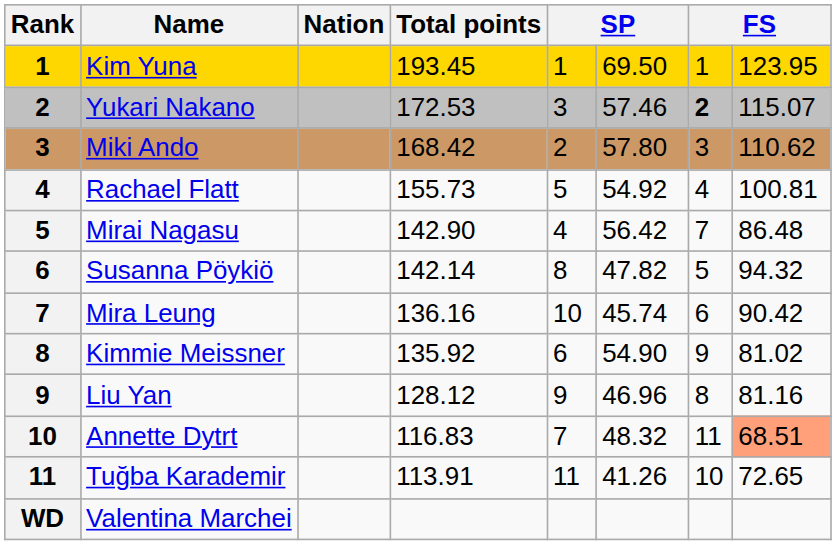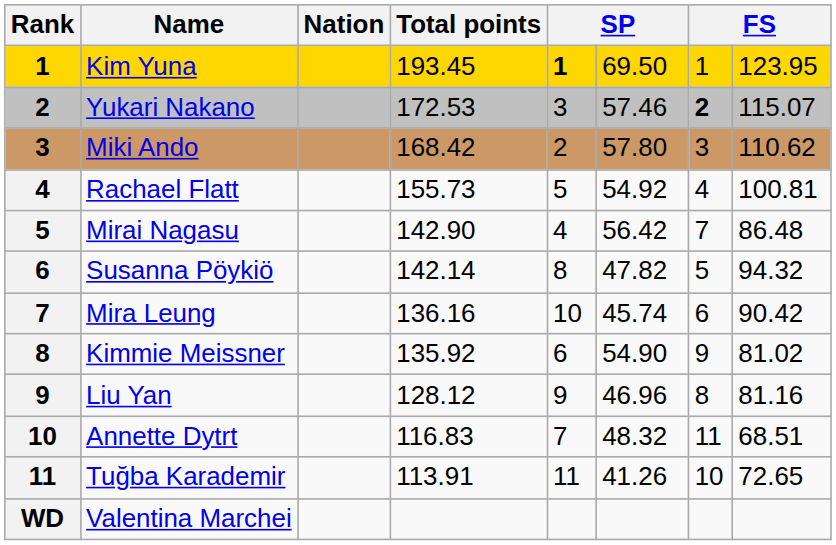Kim Yuna | column 5: normal -> bold
Annette Dytrt | column 8: lightsalmon background -> no background
